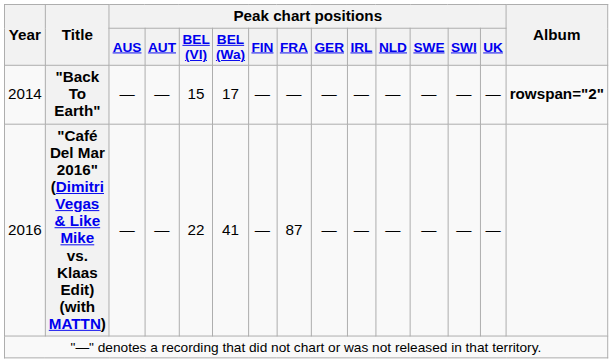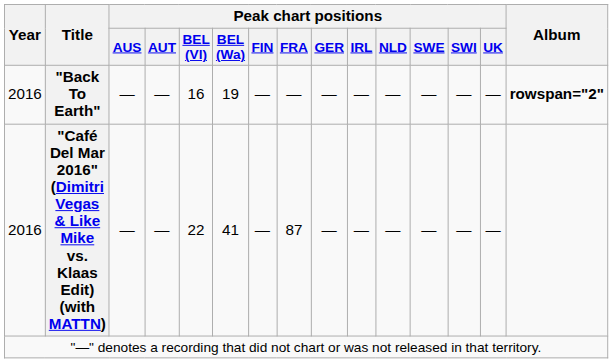"Back To Earth" | Year: 2014 -> 2016
"Back To Earth" | Peak chart positions / BEL (Vl): 15 -> 16
"Back To Earth" | Peak chart positions / BEL (Wa): 17 -> 19
